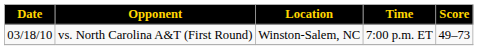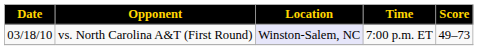vs. North Carolina A&T (First Round) | Location: no background -> lavender background
